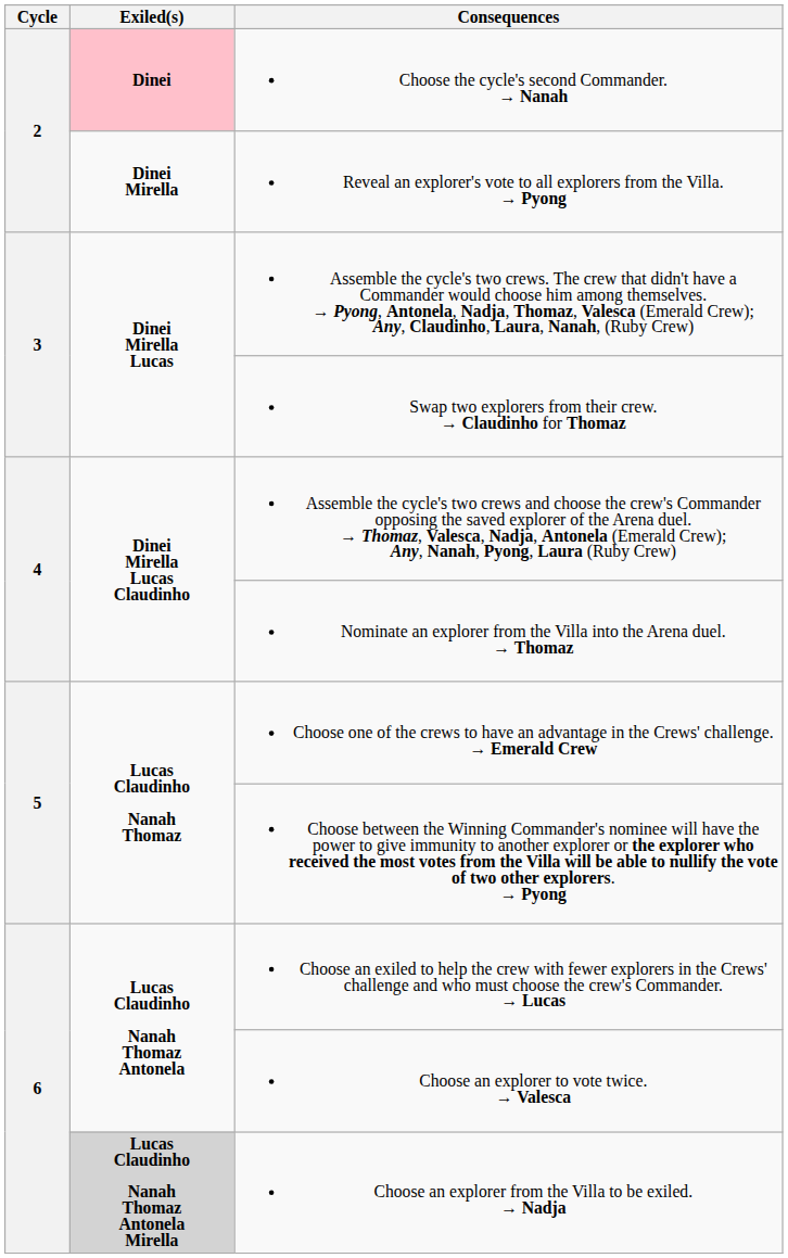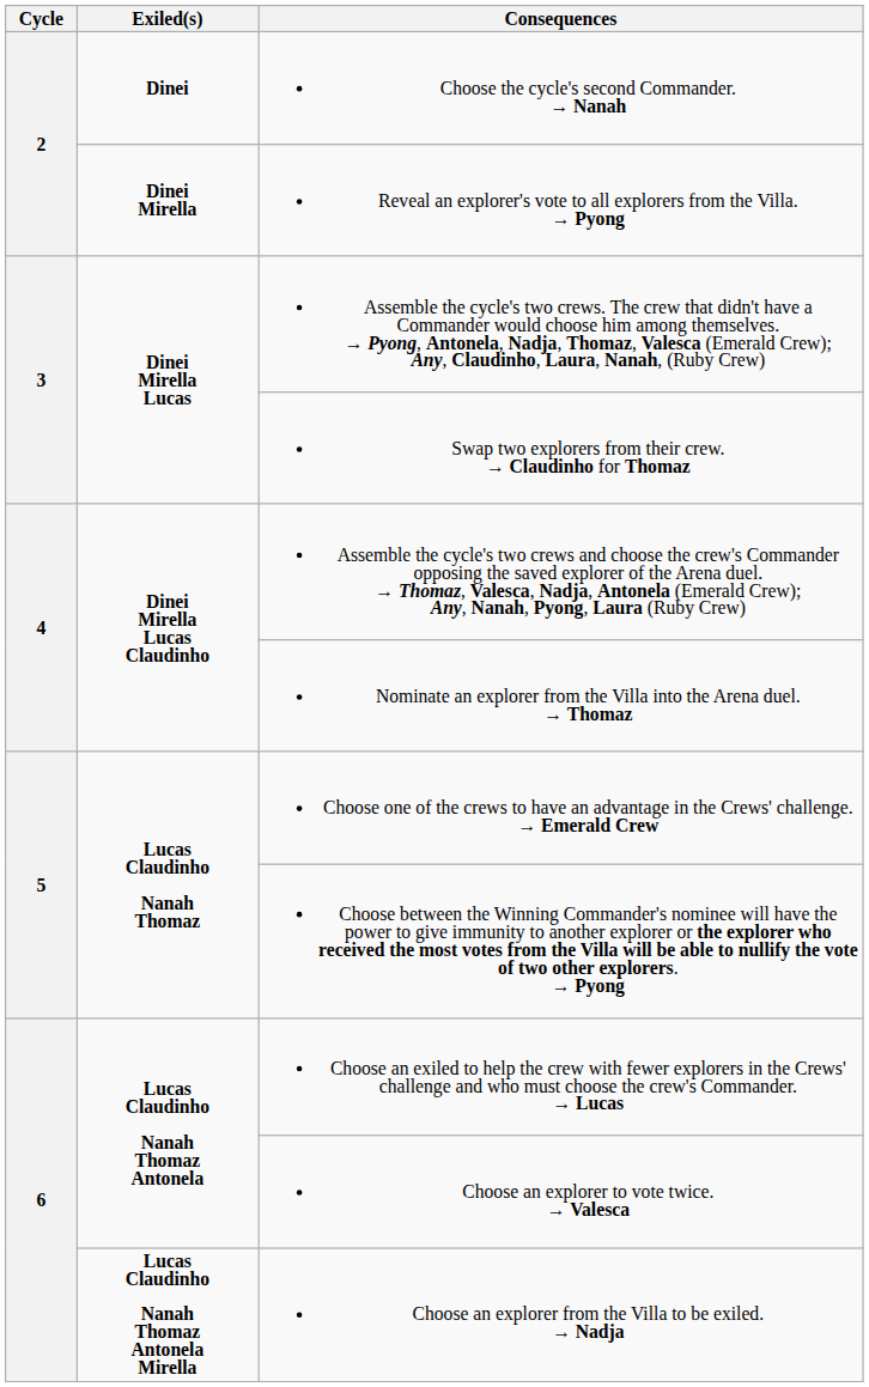Choose the cycle's second Commander. → Nanah | Exiled(s): pink background -> no background
Choose an explorer from the Villa to be exiled. → Nadja | Exiled(s): lightgrey background -> no background
